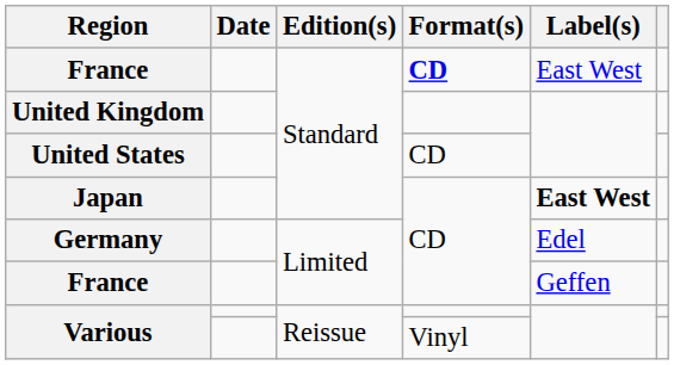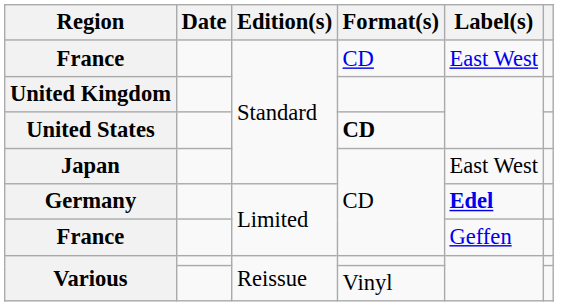France / Standard | Format(s): bold -> normal
United States | Format(s): normal -> bold
Japan | Label(s): bold -> normal
Germany | Label(s): normal -> bold
